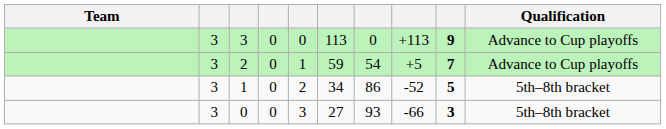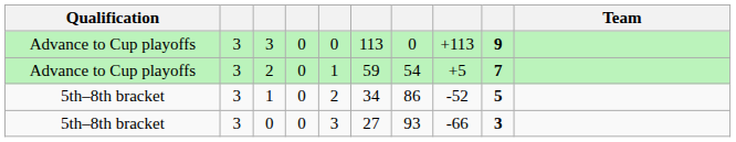columns swapped: Team <-> Qualification
